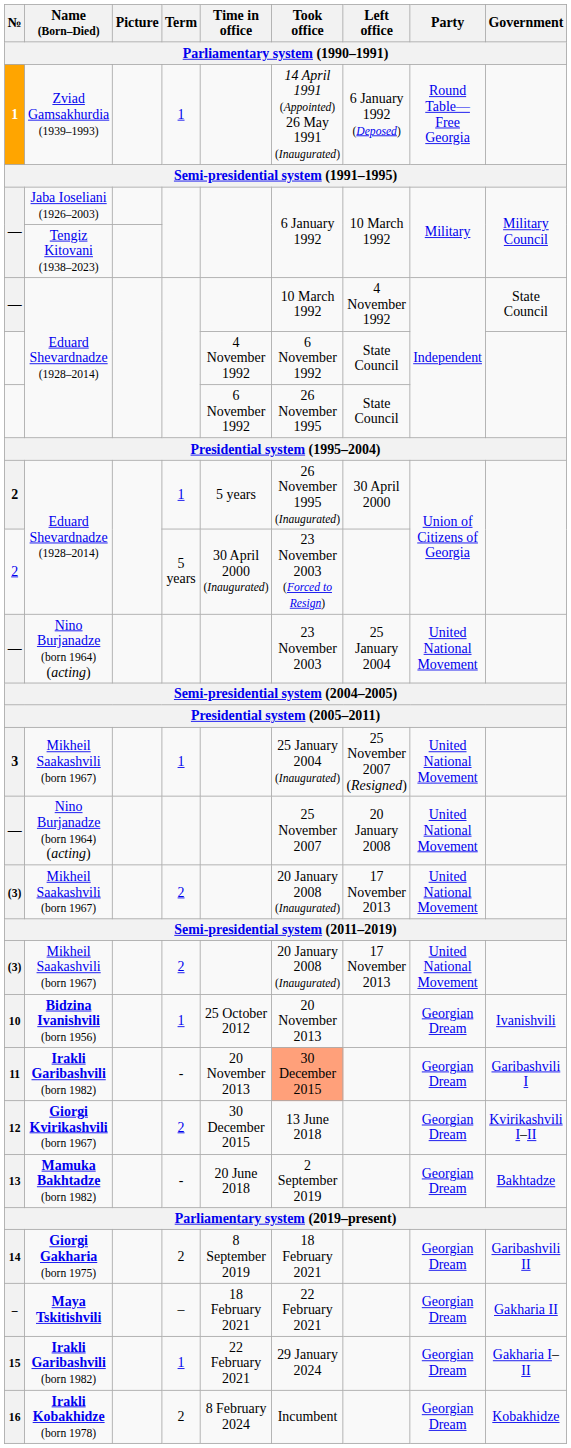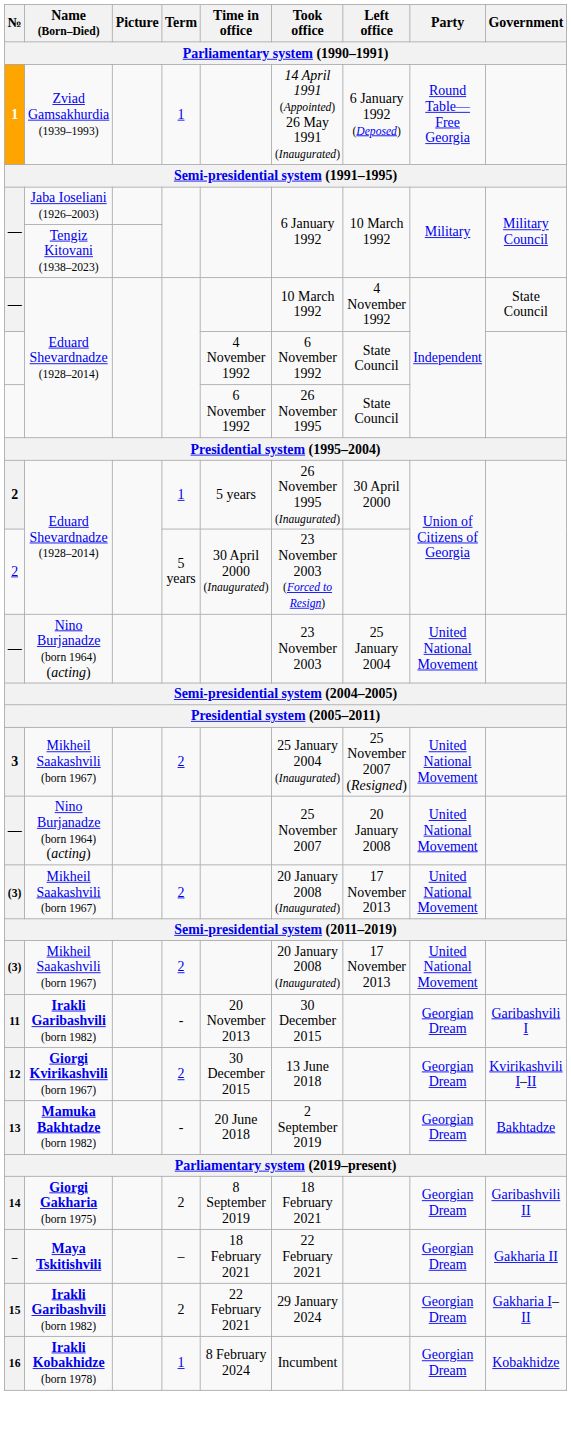3 | Term: 1 -> 2
- row: 10 | Bidzina Ivanishvili (born 1956) | 1 | 25 October 2012 | 20 November 2013 | Georgian Dream | Ivanishvili
11 | Took office: lightsalmon background -> no background
15 | Term: 1 -> 2
16 | Term: 2 -> 1
